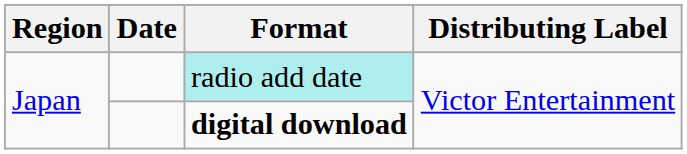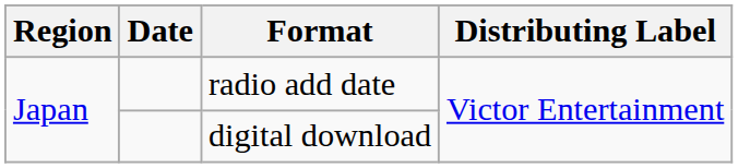radio add date | Format: paleturquoise background -> no background
digital download | Format: bold -> normal
